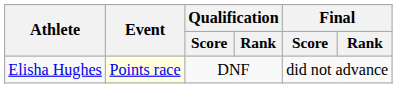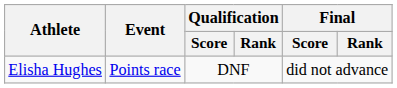Elisha Hughes | Event: lightyellow background -> no background
